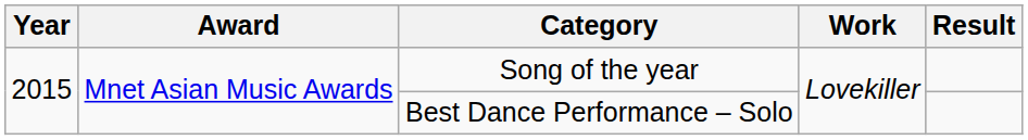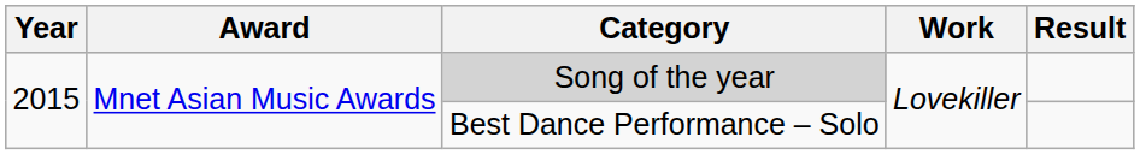Song of the year | Category: no background -> lightgrey background
